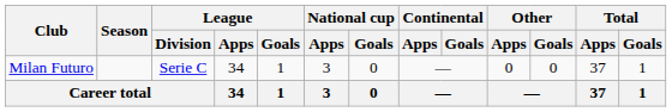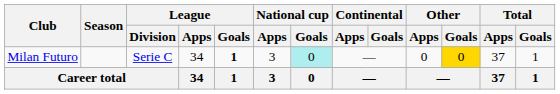Milan Futuro | League / Goals: normal -> bold
Milan Futuro | National cup / Goals: no background -> paleturquoise background
Milan Futuro | Other / Goals: no background -> gold background
